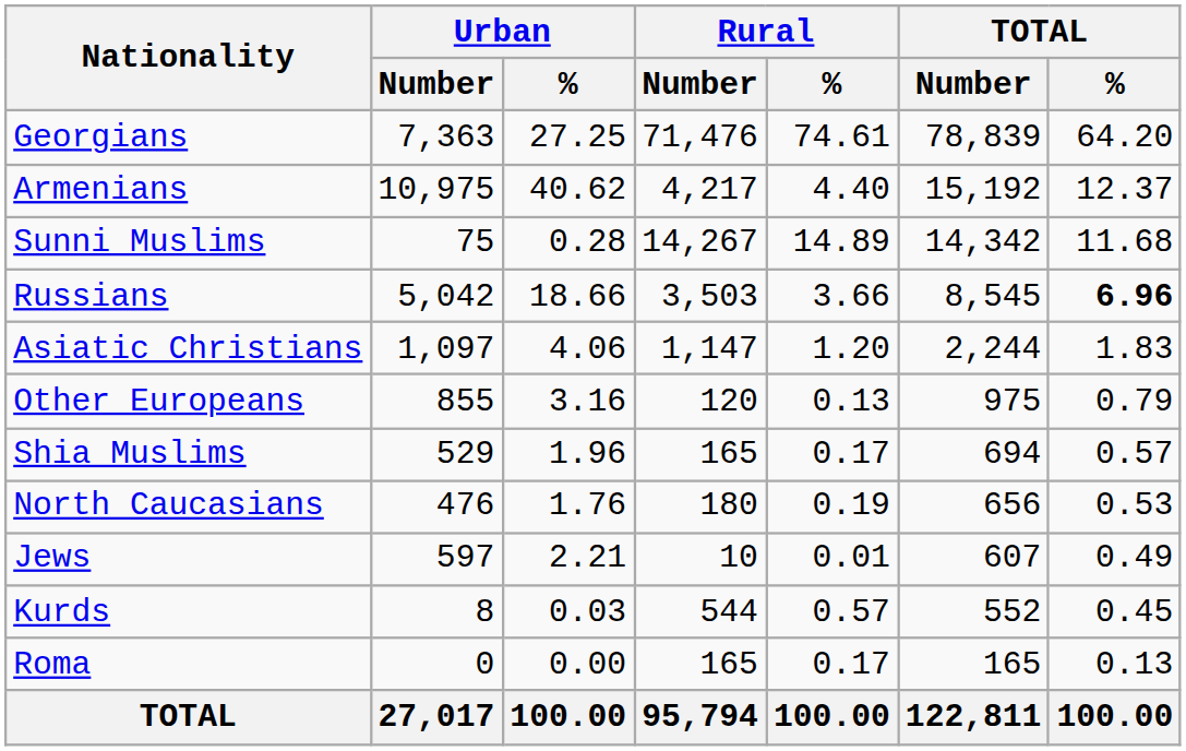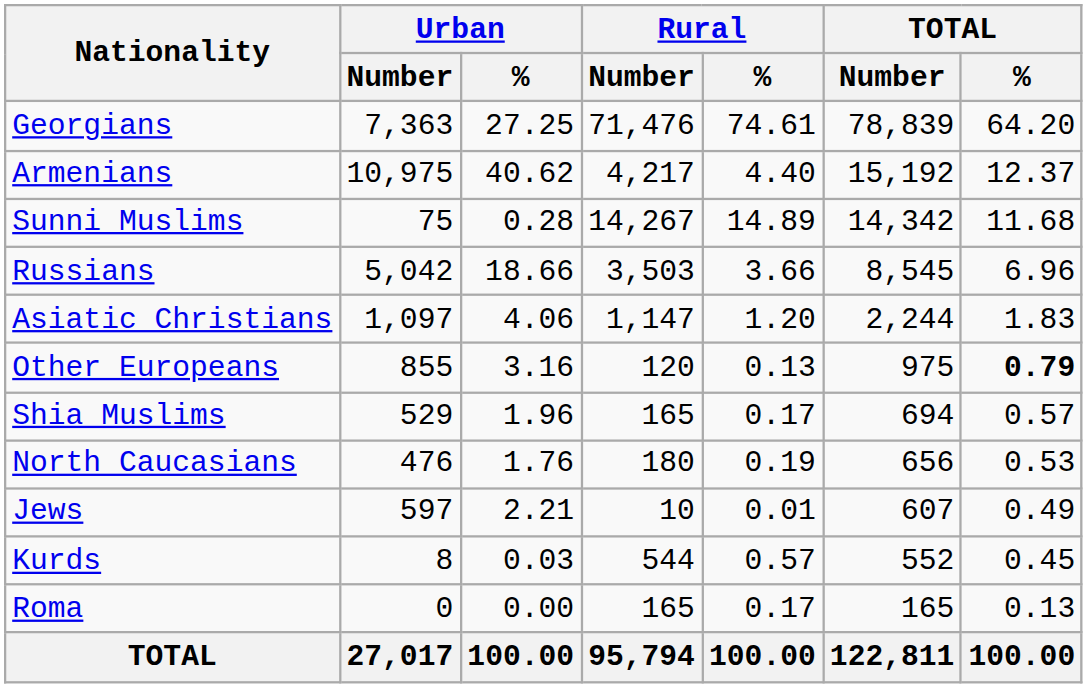Russians | TOTAL / %: bold -> normal
Other Europeans | TOTAL / %: normal -> bold
